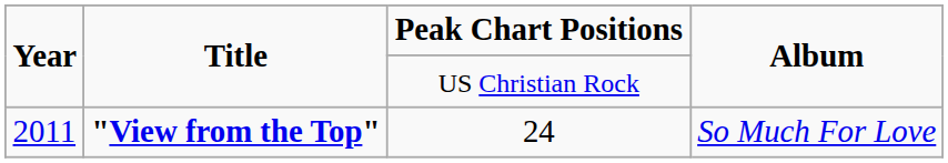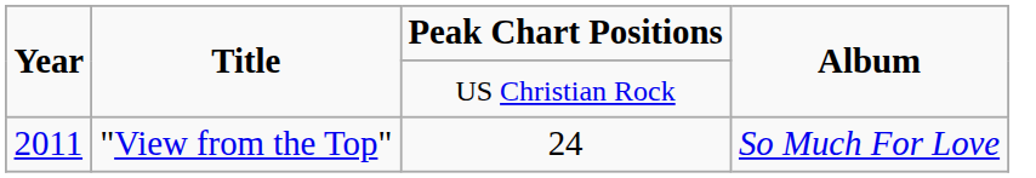2011 | Title: bold -> normal
